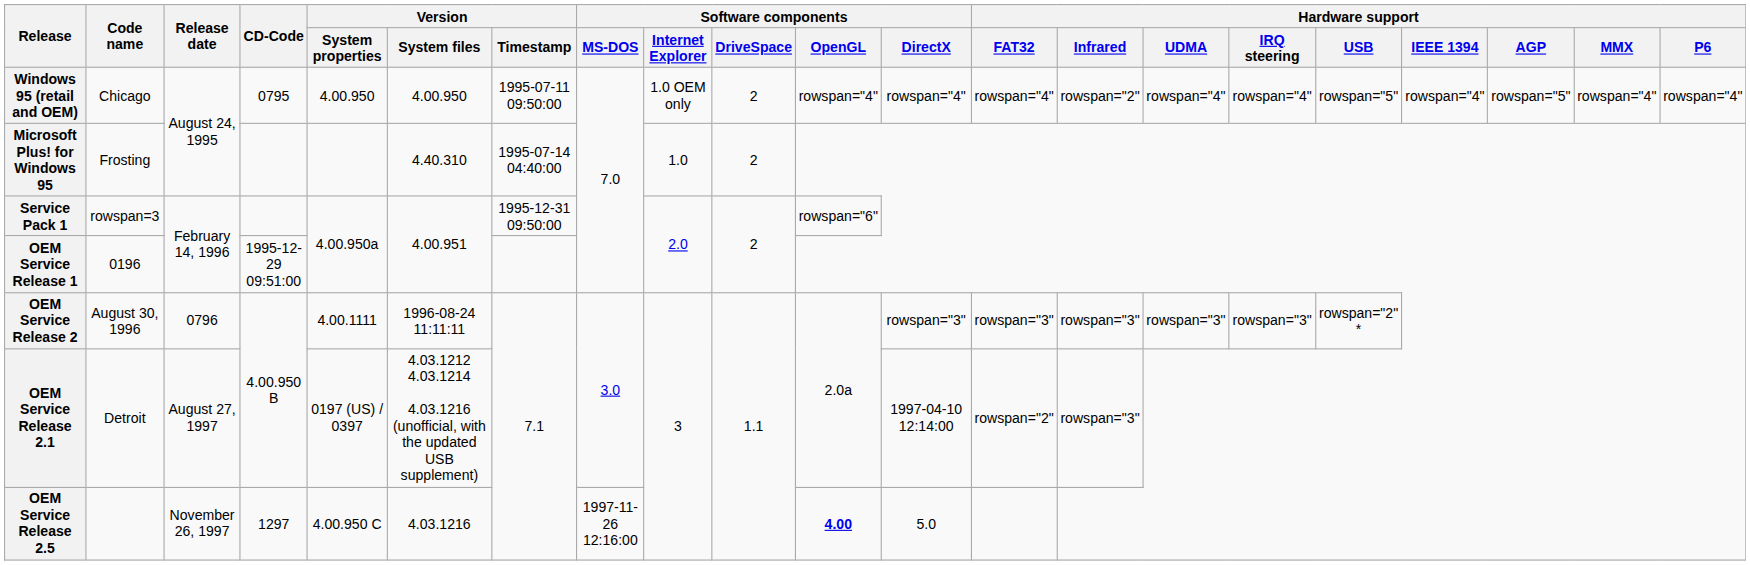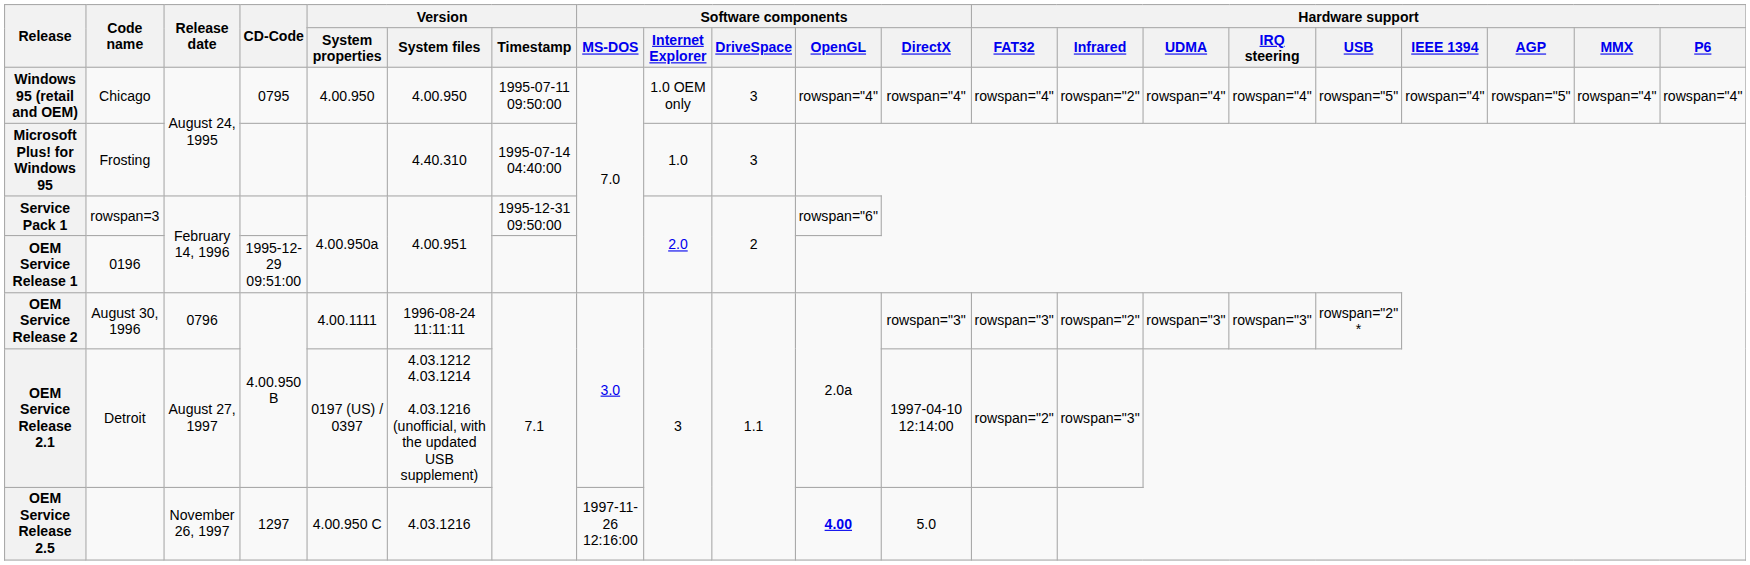Windows 95 (retail and OEM) | Software components / DriveSpace: 2 -> 3
Microsoft Plus! for Windows 95 | Software components / DriveSpace: 2 -> 3
OEM Service Release 2 | Hardware support / Infrared: rowspan="3" -> rowspan="2"
